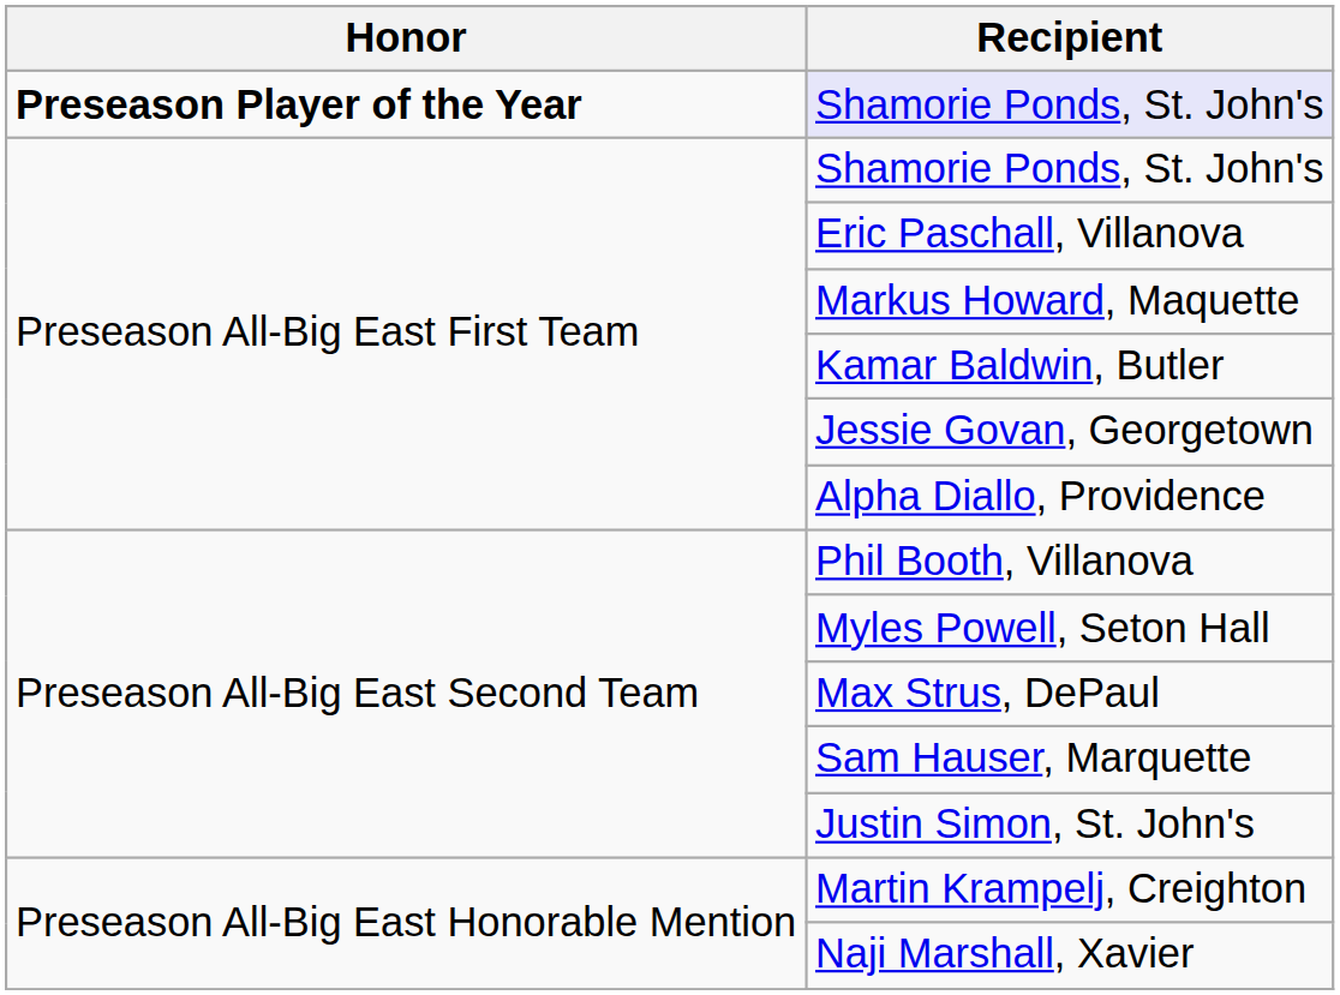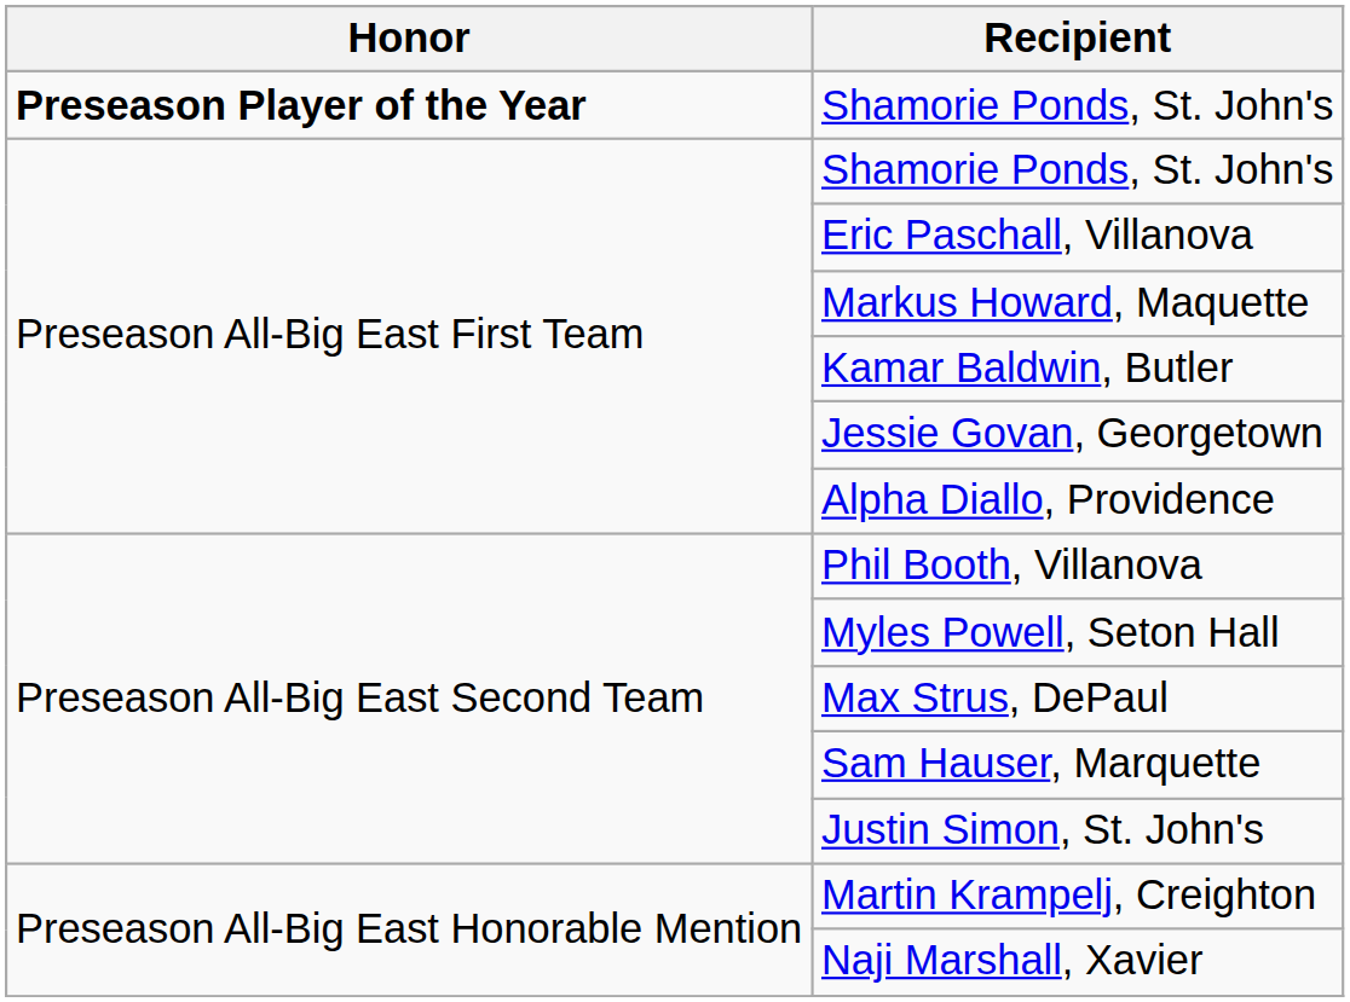row 2 | Recipient: lavender background -> no background
